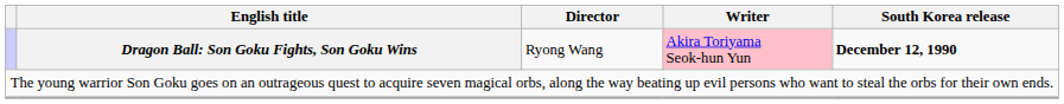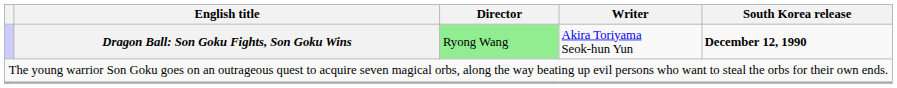row 2 | Director: no background -> lightgreen background
row 2 | Writer: pink background -> no background
